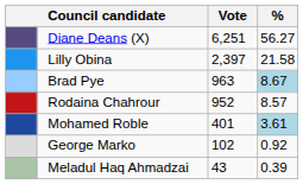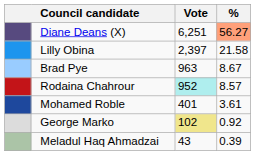Diane Deans (X) | %: no background -> lightsalmon background
Brad Pye | %: lightblue background -> no background
Rodaina Chahrour | Vote: no background -> paleturquoise background
Mohamed Roble | %: lightblue background -> no background
George Marko | Vote: no background -> khaki background
